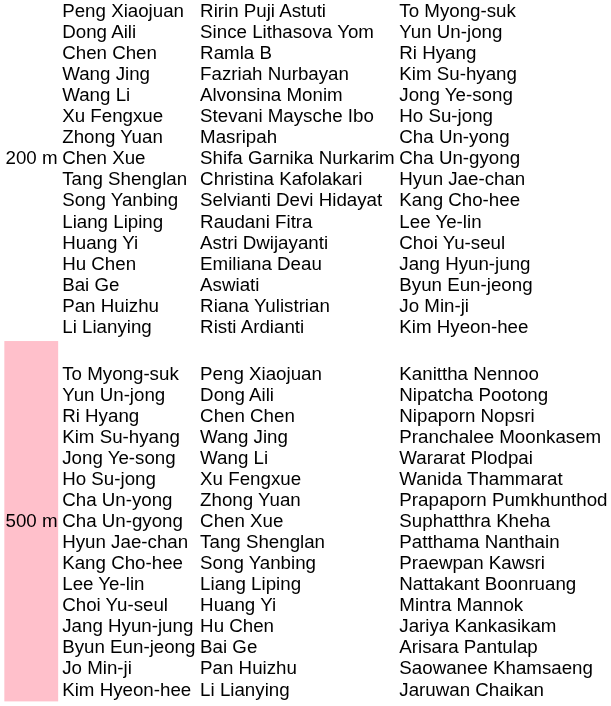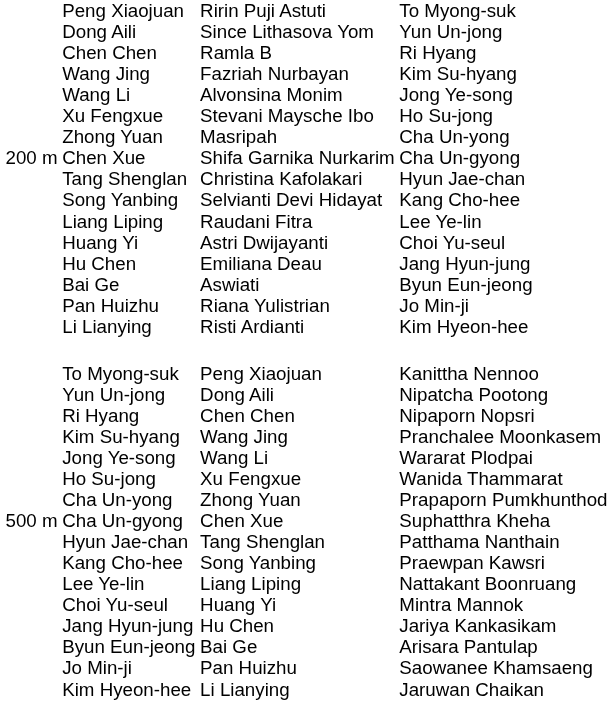row 2 | column 1: pink background -> no background
